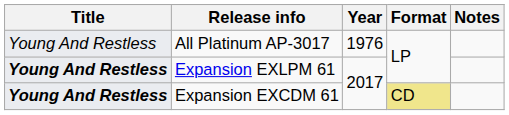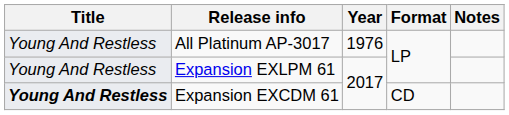Expansion EXLPM 61 | Title: bold -> normal
Expansion EXCDM 61 | Format: khaki background -> no background
